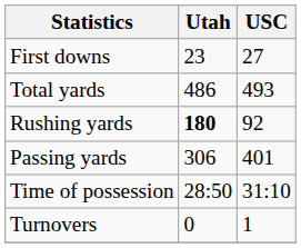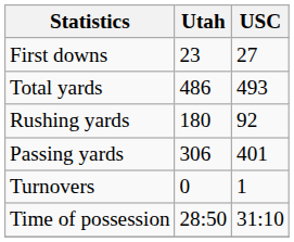Rushing yards | Utah: bold -> normal
rows swapped: Turnovers <-> Time of possession
